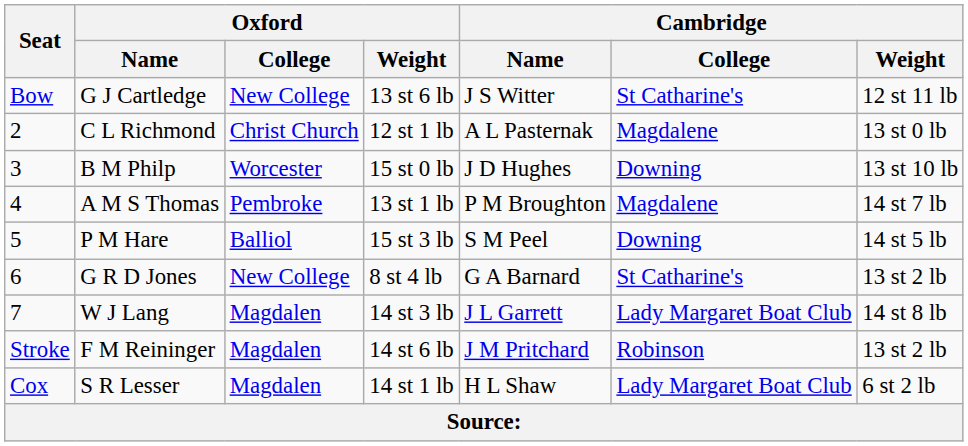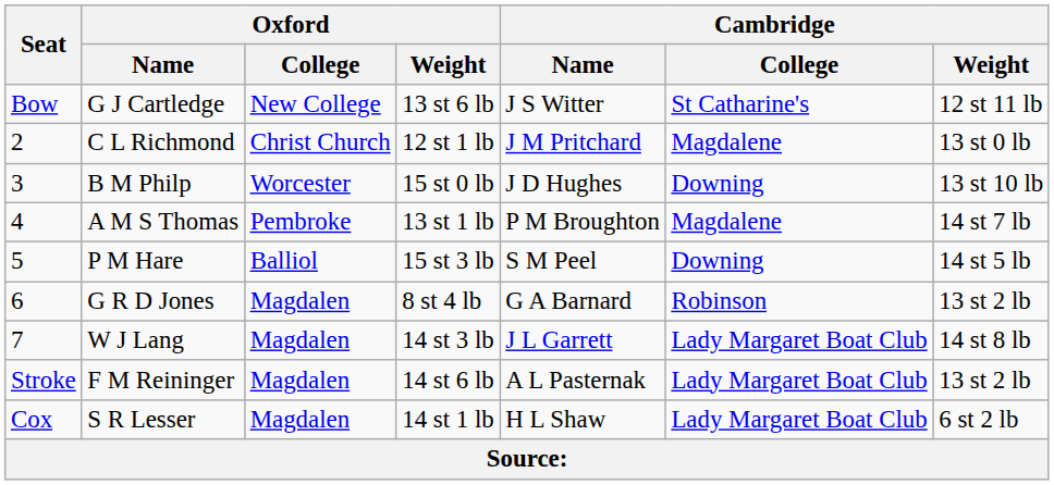C L Richmond | Cambridge / Name: A L Pasternak -> J M Pritchard
G R D Jones | Oxford / College: New College -> Magdalen
G R D Jones | Cambridge / College: St Catharine's -> Robinson
F M Reininger | Cambridge / Name: J M Pritchard -> A L Pasternak
F M Reininger | Cambridge / College: Robinson -> Lady Margaret Boat Club
